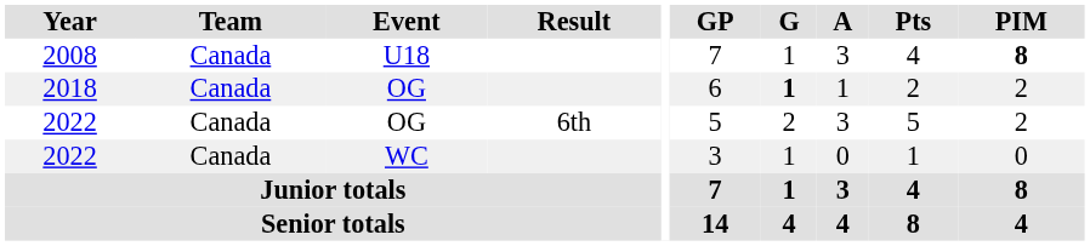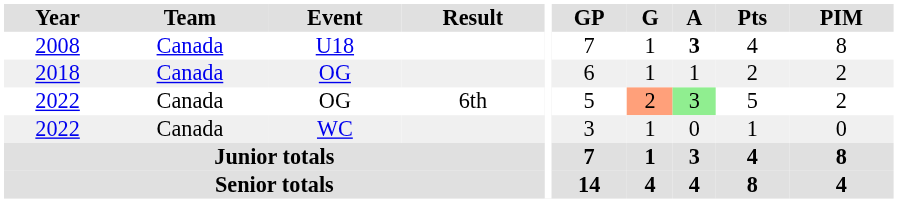2008 | A: normal -> bold
2008 | PIM: bold -> normal
2018 | G: bold -> normal
2022 / OG | G: no background -> lightsalmon background
2022 / OG | A: no background -> lightgreen background
